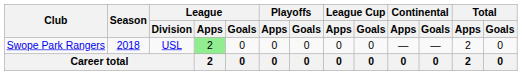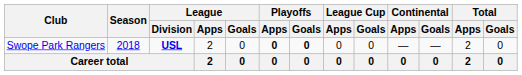Swope Park Rangers | League / Division: normal -> bold
Swope Park Rangers | League / Apps: lightgreen background -> no background
Swope Park Rangers | Playoffs / Apps: normal -> bold
Swope Park Rangers | Playoffs / Goals: normal -> bold
